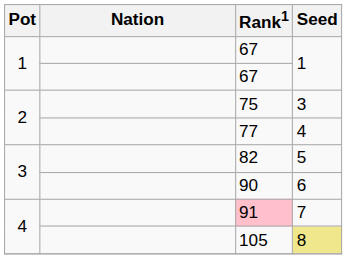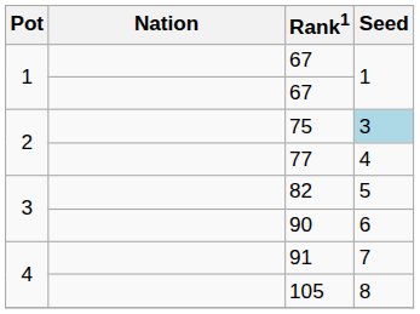75 | Seed: no background -> lightblue background
91 | Rank1: pink background -> no background
105 | Seed: khaki background -> no background
